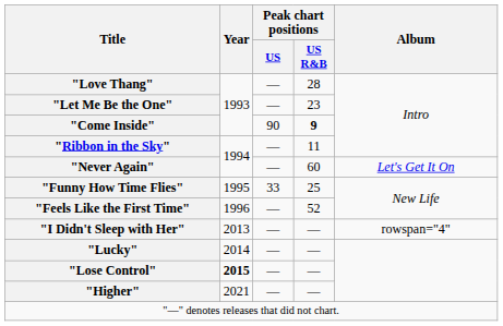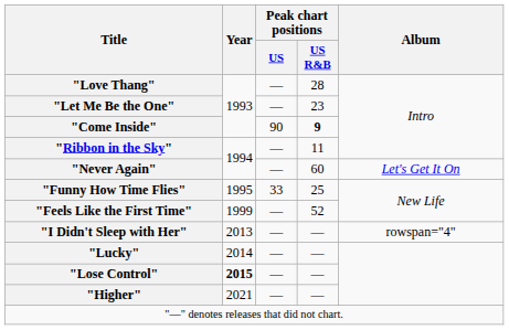"Feels Like the First Time" | Year: 1996 -> 1999
